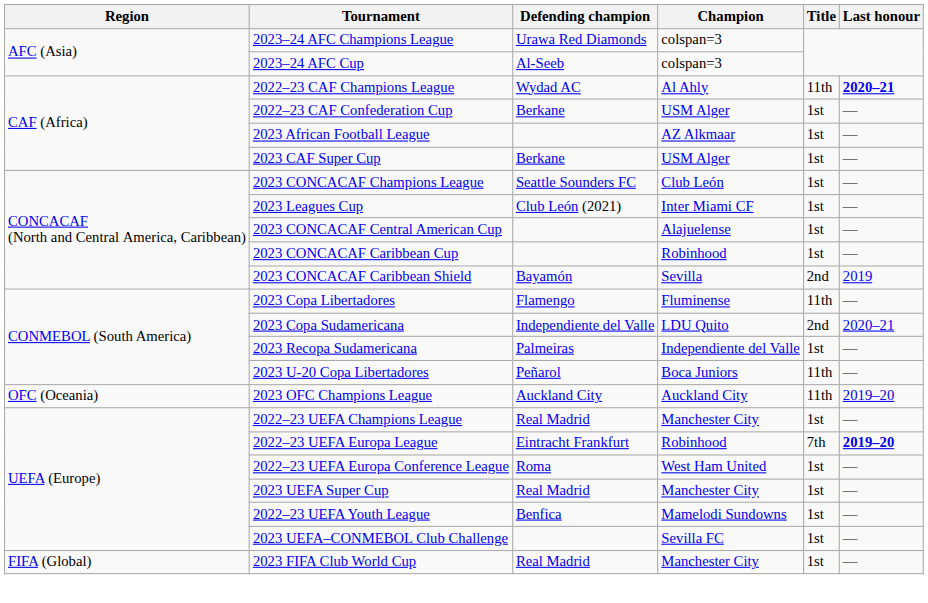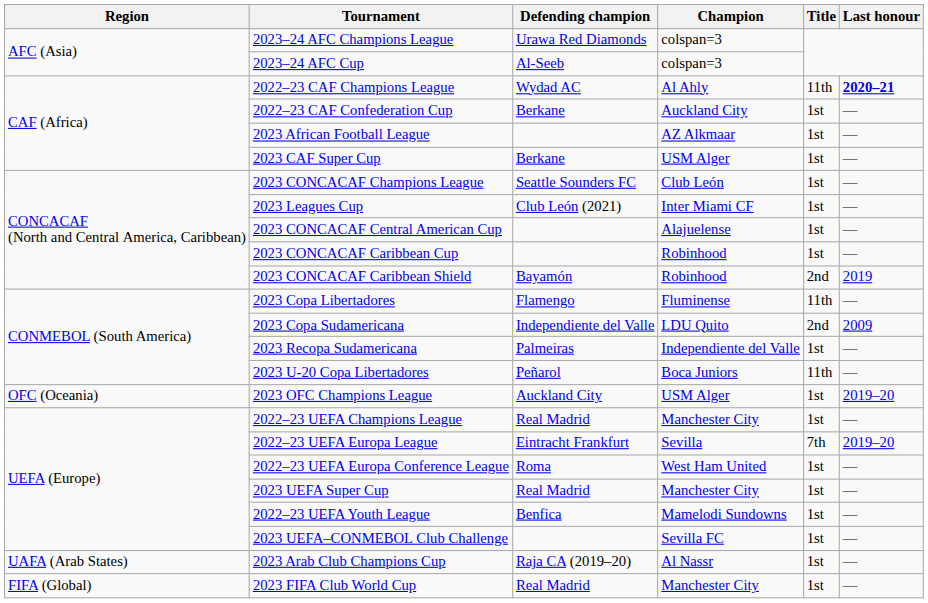2022–23 CAF Confederation Cup | Champion: USM Alger -> Auckland City
2023 CONCACAF Caribbean Shield | Champion: Sevilla -> Robinhood
2023 Copa Sudamericana | Last honour: 2020–21 -> 2009
2023 OFC Champions League | Champion: Auckland City -> USM Alger
2023 OFC Champions League | Title: 11th -> 1st
2022–23 UEFA Europa League | Champion: Robinhood -> Sevilla
2022–23 UEFA Europa League | Last honour: bold -> normal
+ row: UAFA (Arab States) | 2023 Arab Club Champions Cup | Raja CA (2019–20) | Al Nassr | 1st | —
